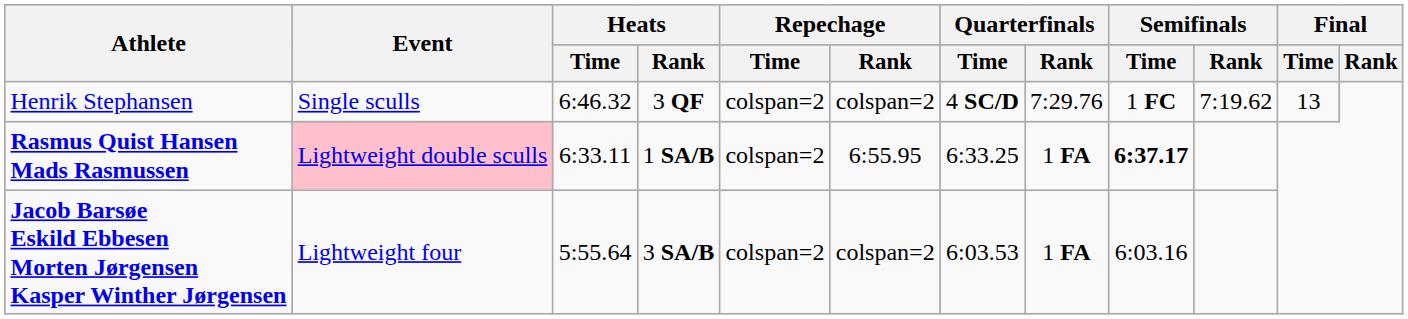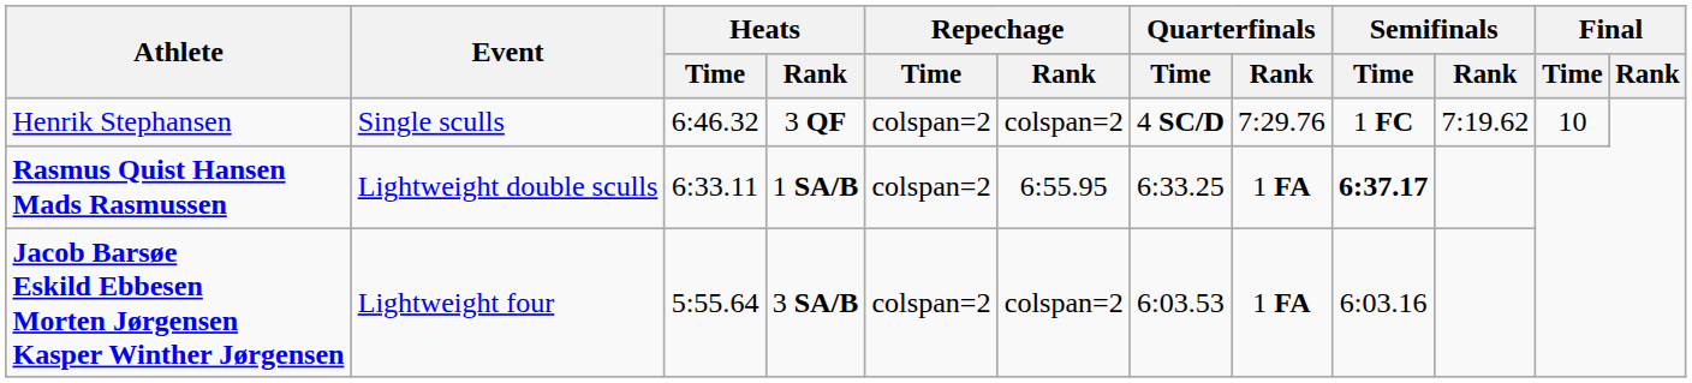Henrik Stephansen | Final / Time: 13 -> 10
Rasmus Quist Hansen Mads Rasmussen | Event: pink background -> no background
